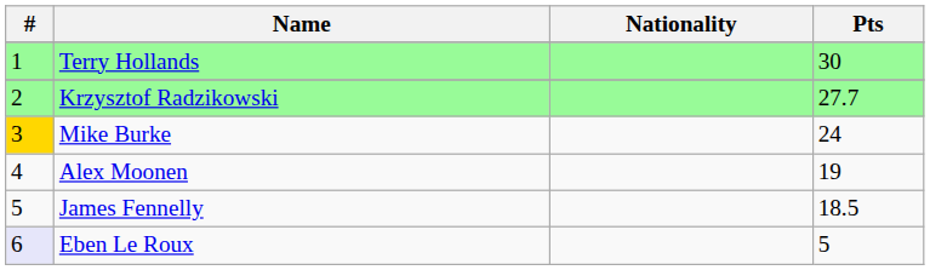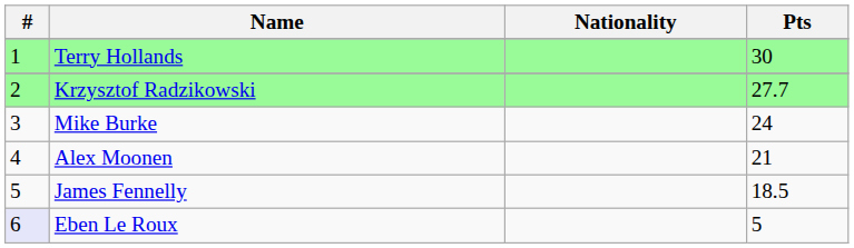Mike Burke | #: gold background -> no background
Alex Moonen | Pts: 19 -> 21
